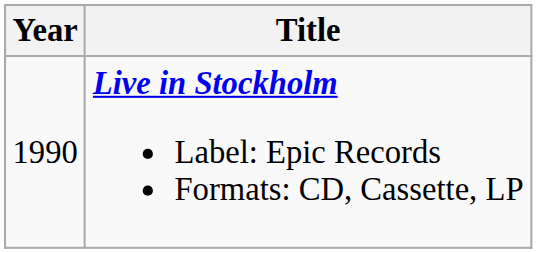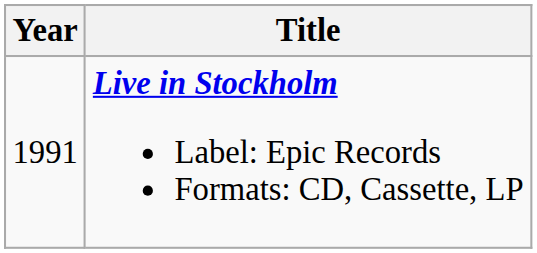row 2 | Year: 1990 -> 1991
